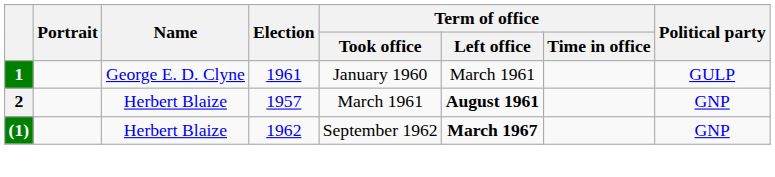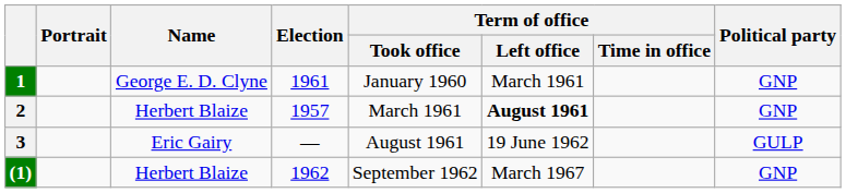1 | Political party: GULP -> GNP
+ row: 3 | Eric Gairy | — | August 1961 | 19 June 1962 | GULP
(1) | Term of office / Left office: bold -> normal
